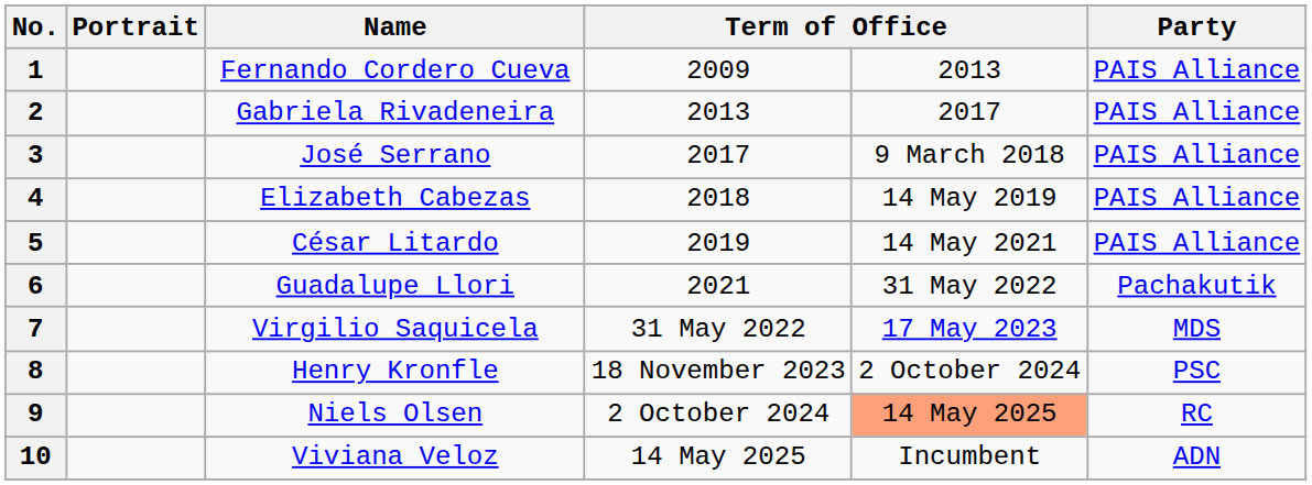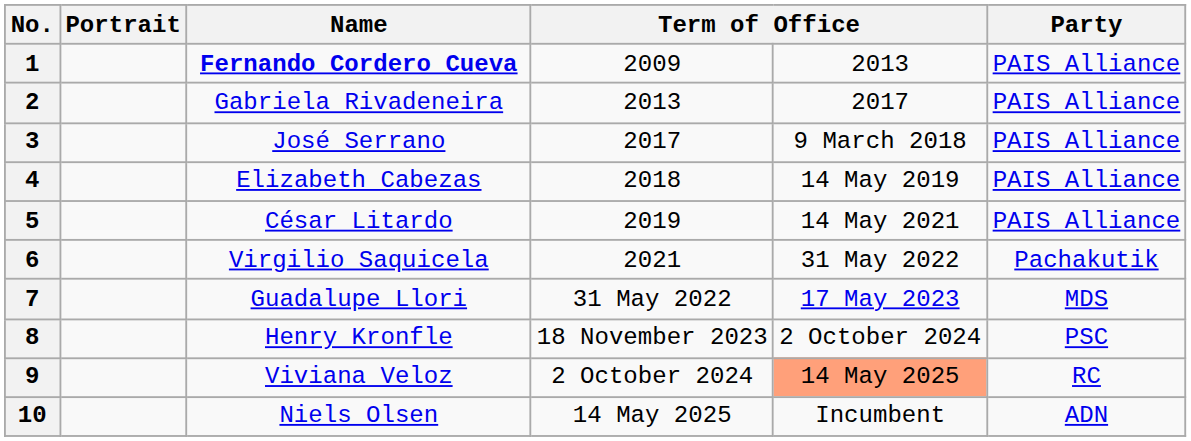1 | Name: normal -> bold
6 | Name: Guadalupe Llori -> Virgilio Saquicela
7 | Name: Virgilio Saquicela -> Guadalupe Llori
9 | Name: Niels Olsen -> Viviana Veloz
10 | Name: Viviana Veloz -> Niels Olsen
